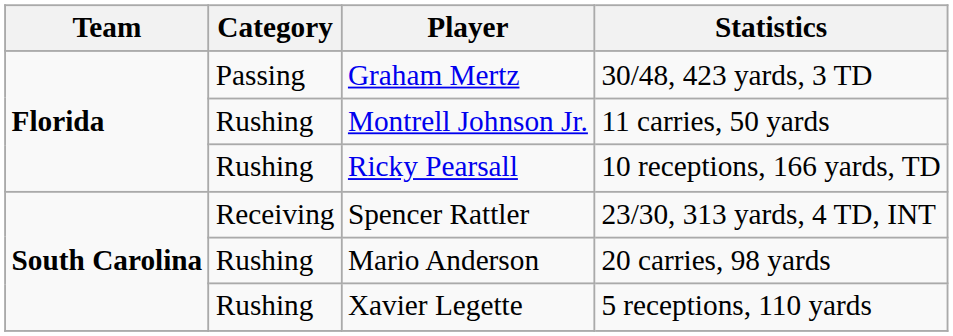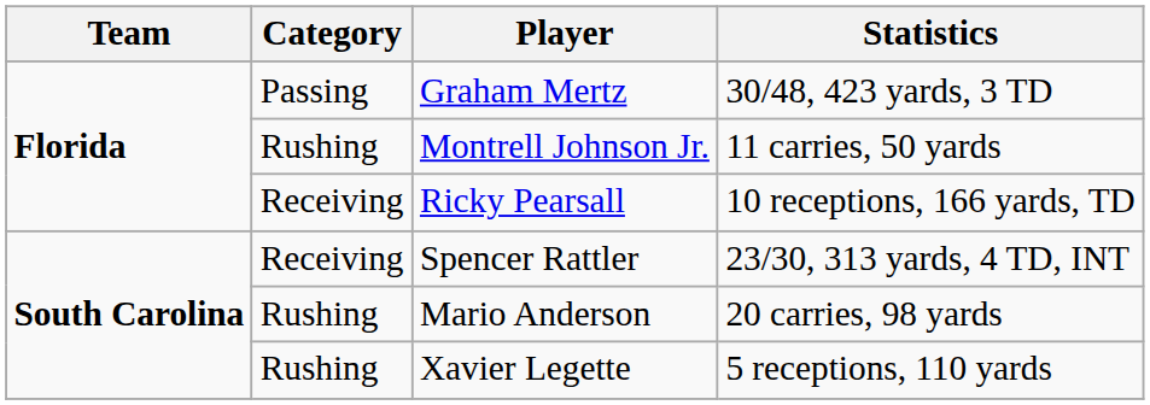Ricky Pearsall | Category: Rushing -> Receiving
